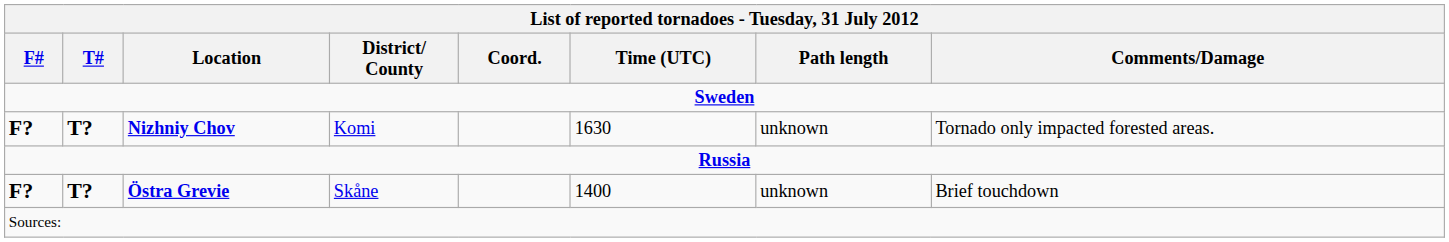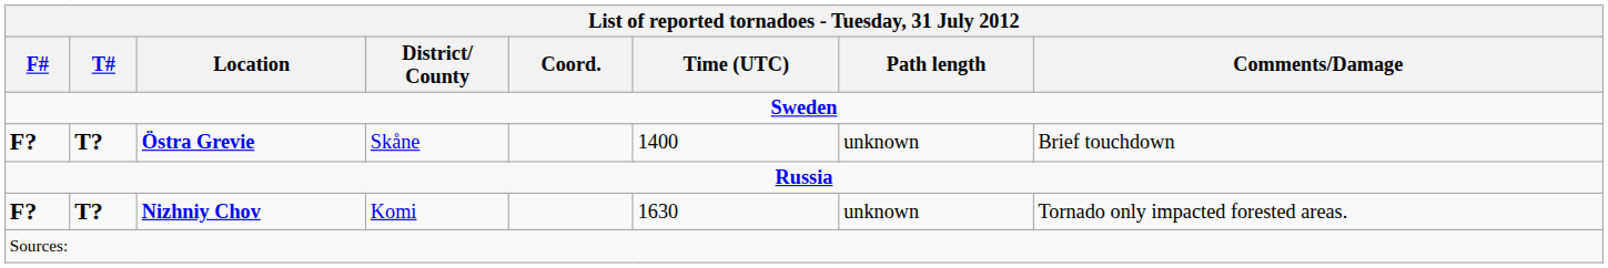rows swapped: Östra Grevie <-> Nizhniy Chov
